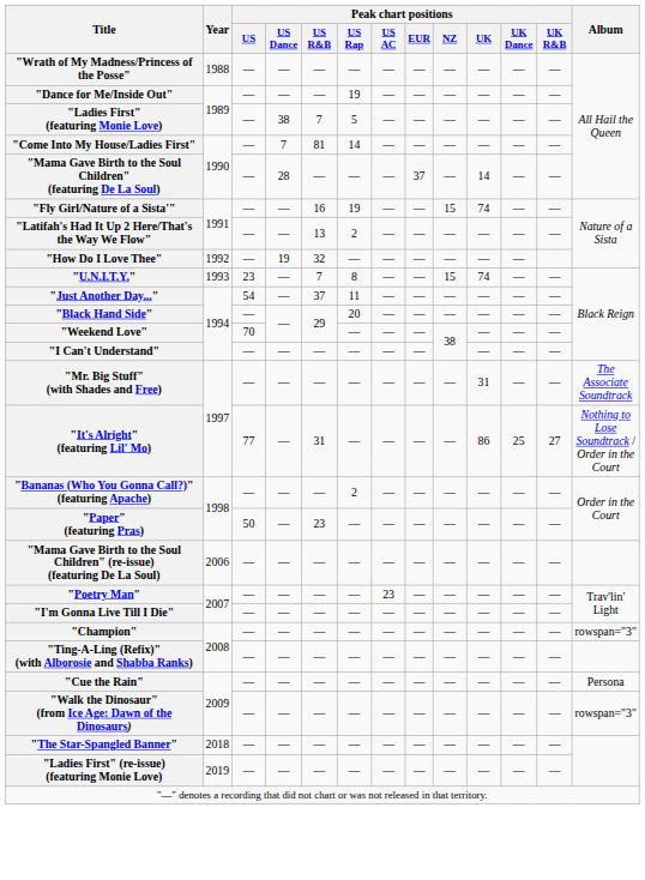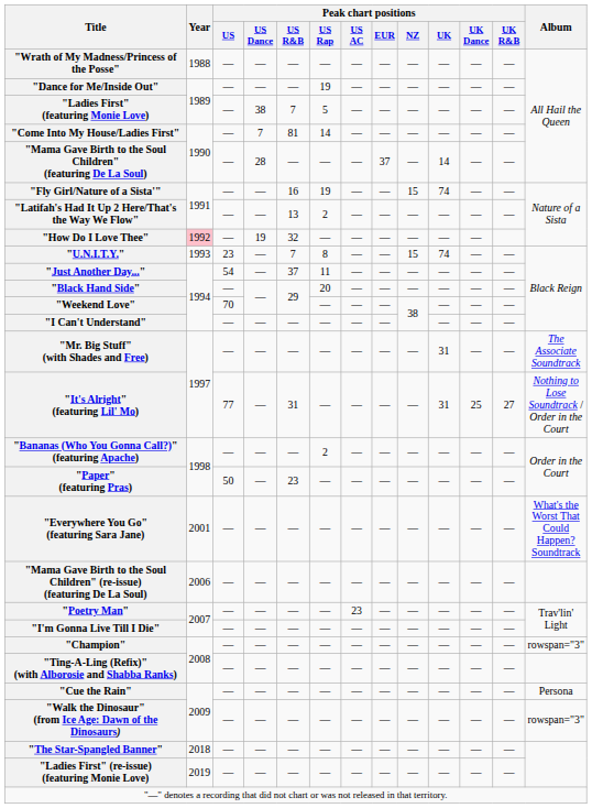"How Do I Love Thee" | Year: no background -> pink background
"It's Alright" (featuring Lil' Mo) | Peak chart positions / UK: 86 -> 31
+ row: "Everywhere You Go" (featuring Sara Jane) | 2001 | — | — | — | — | — | — | — | — | — | — | What's the Worst That Could Happen? Soundtrack
